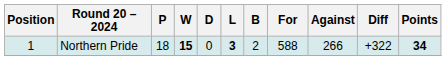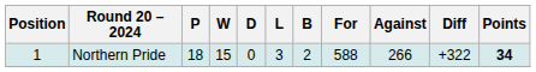Northern Pride | W: bold -> normal
Northern Pride | L: bold -> normal
